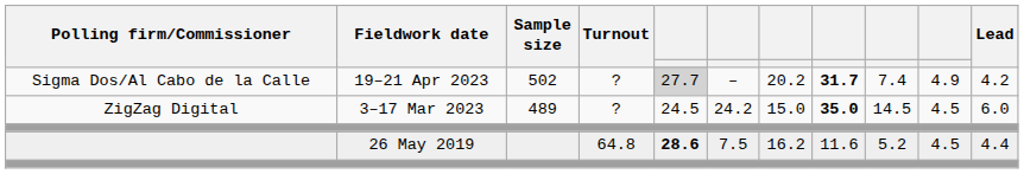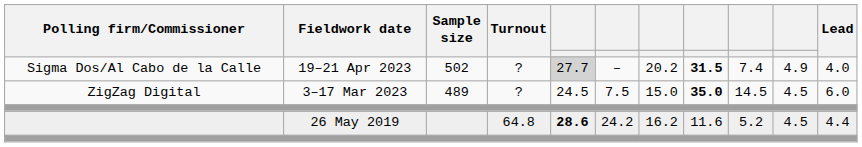19–21 Apr 2023 | column 8: 31.7 -> 31.5
19–21 Apr 2023 | Lead: 4.2 -> 4.0
3–17 Mar 2023 | column 6: 24.2 -> 7.5
26 May 2019 | column 6: 7.5 -> 24.2
